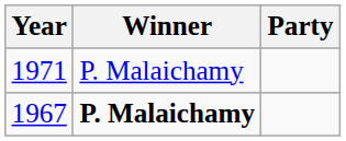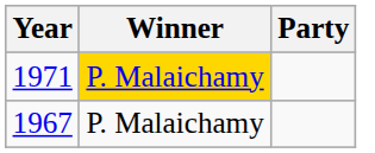1971 | Winner: no background -> gold background
1967 | Winner: bold -> normal
